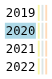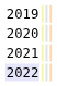2020 | column 1: lightblue background -> no background
2022 | column 1: no background -> lavender background
